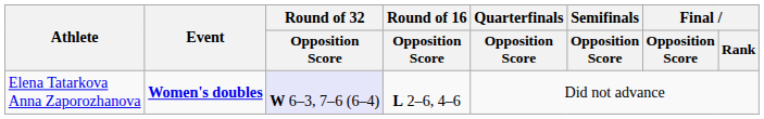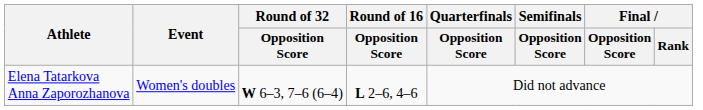Elena Tatarkova Anna Zaporozhanova | Event: bold -> normal
Elena Tatarkova Anna Zaporozhanova | Round of 32 / Opposition Score: lavender background -> no background
